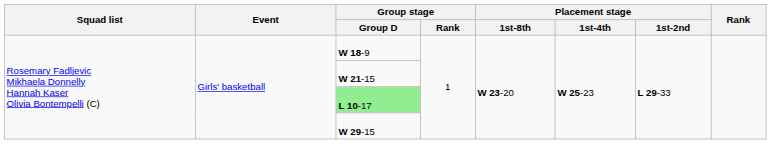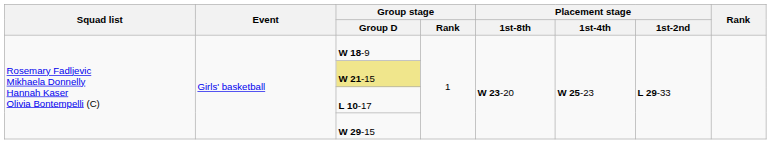W 21-15 | Group stage / Group D: no background -> khaki background
L 10-17 | Group stage / Group D: lightgreen background -> no background
